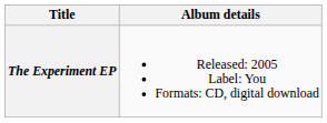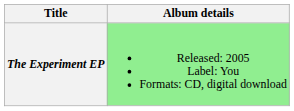The Experiment EP | Album details: no background -> lightgreen background
